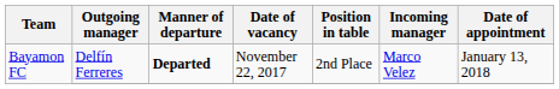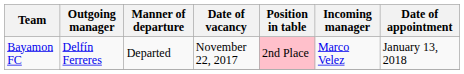Bayamon FC / Delfín Ferreres | Manner of departure: bold -> normal
Bayamon FC / Delfín Ferreres | Position in table: no background -> pink background
